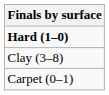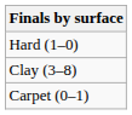row 2 | column 1: bold -> normal
